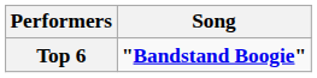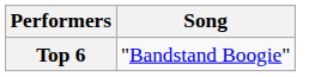Top 6 | Song: bold -> normal
